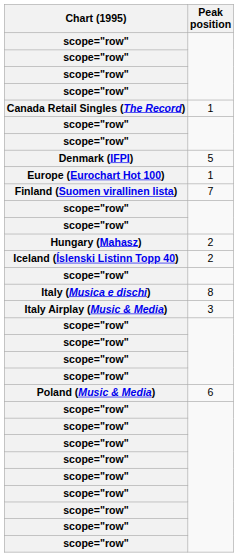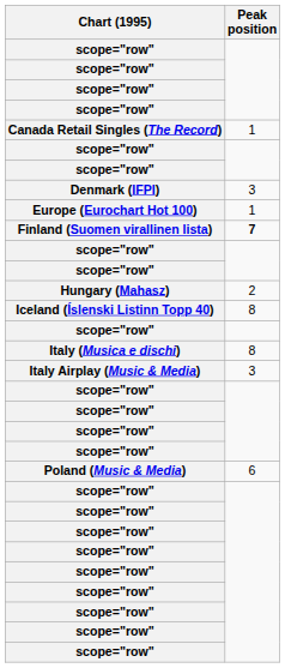Denmark (IFPI) | Peak position: 5 -> 3
Finland (Suomen virallinen lista) | Peak position: normal -> bold
Iceland (Íslenski Listinn Topp 40) | Peak position: 2 -> 8
